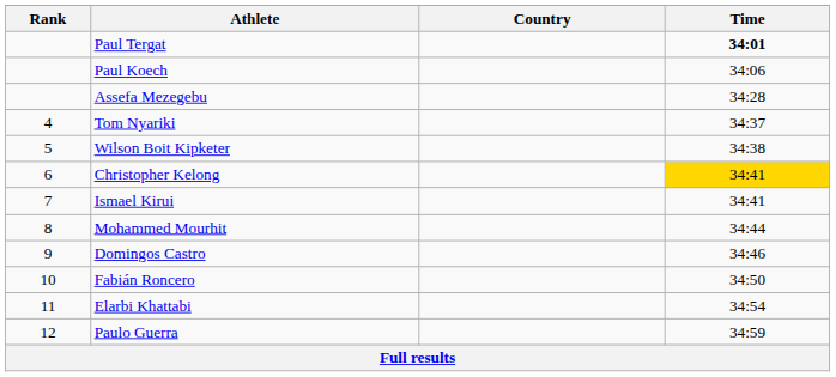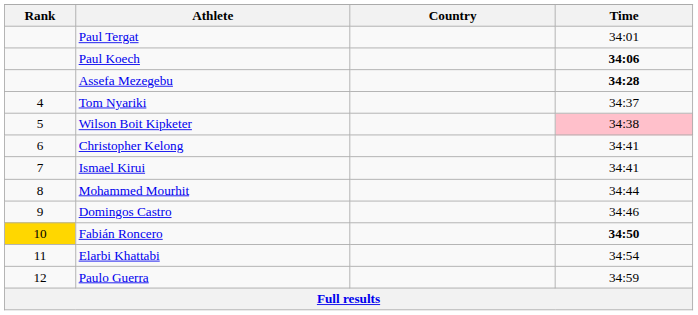Paul Tergat | Time: bold -> normal
Paul Koech | Time: normal -> bold
Assefa Mezegebu | Time: normal -> bold
Wilson Boit Kipketer | Time: no background -> pink background
Christopher Kelong | Time: gold background -> no background
Fabián Roncero | Rank: no background -> gold background
Fabián Roncero | Time: normal -> bold
